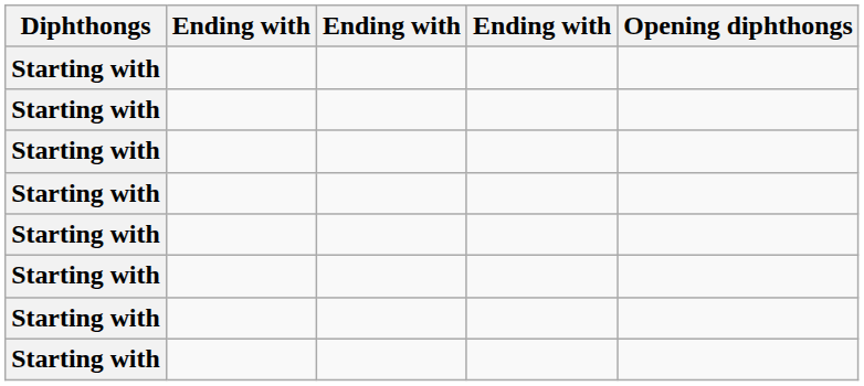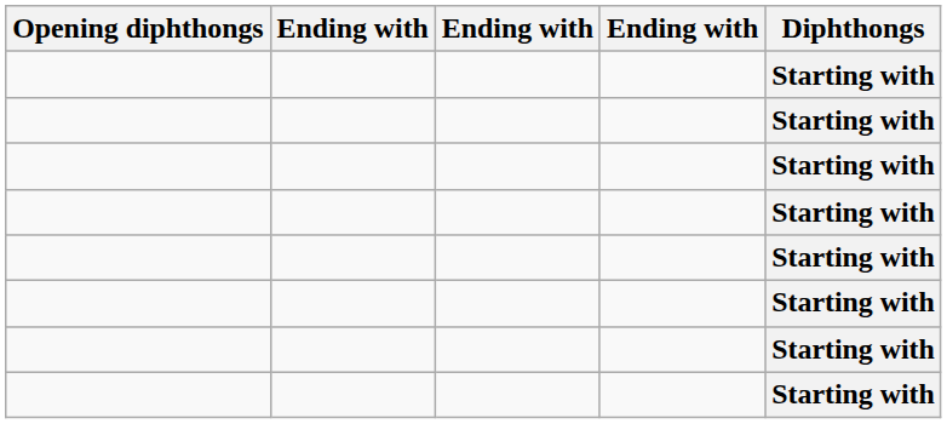columns swapped: Diphthongs <-> Opening diphthongs
